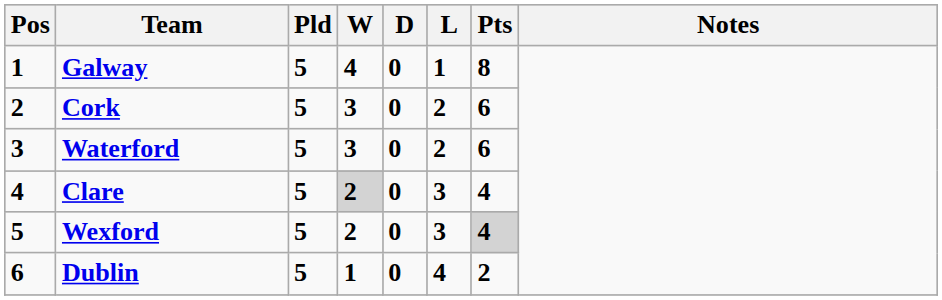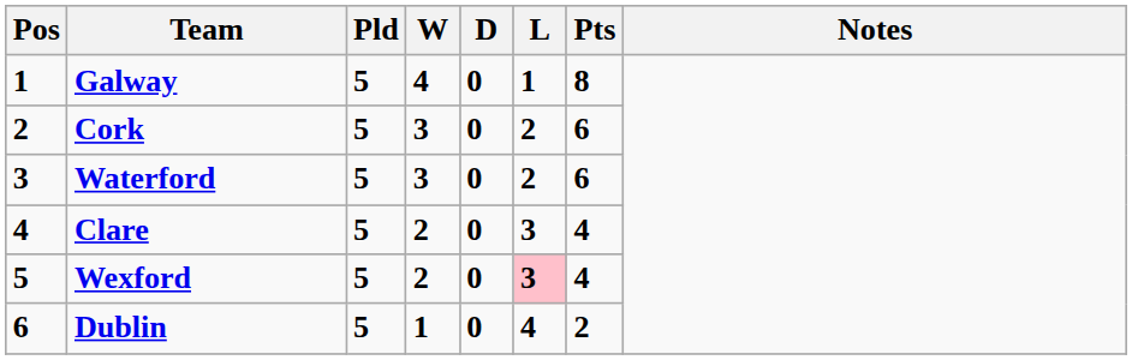Clare | W: lightgrey background -> no background
Wexford | L: no background -> pink background
Wexford | Pts: lightgrey background -> no background
